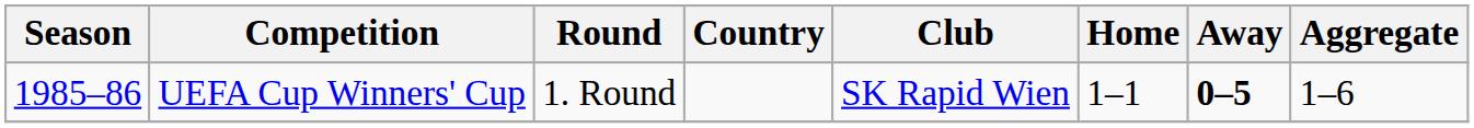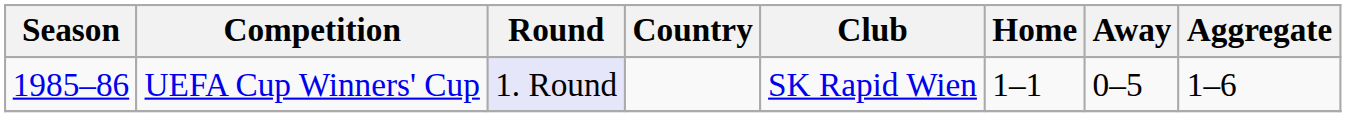UEFA Cup Winners' Cup | Round: no background -> lavender background
UEFA Cup Winners' Cup | Away: bold -> normal
